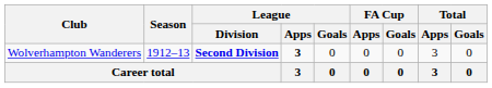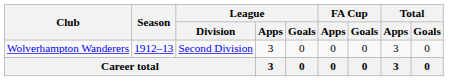Wolverhampton Wanderers | League / Division: bold -> normal
Wolverhampton Wanderers | League / Apps: bold -> normal
